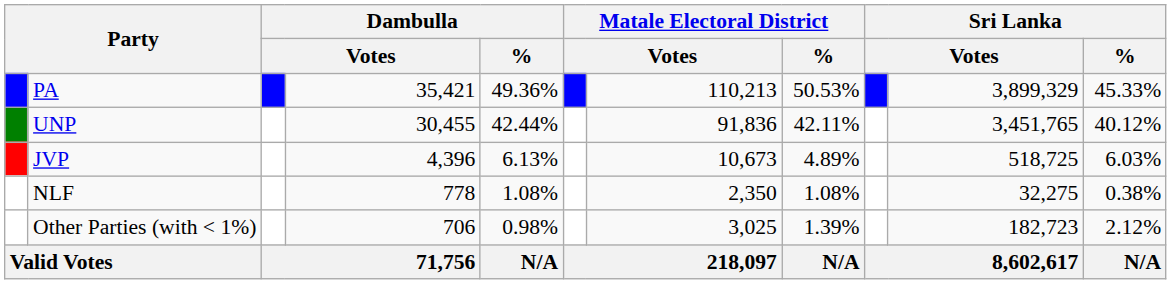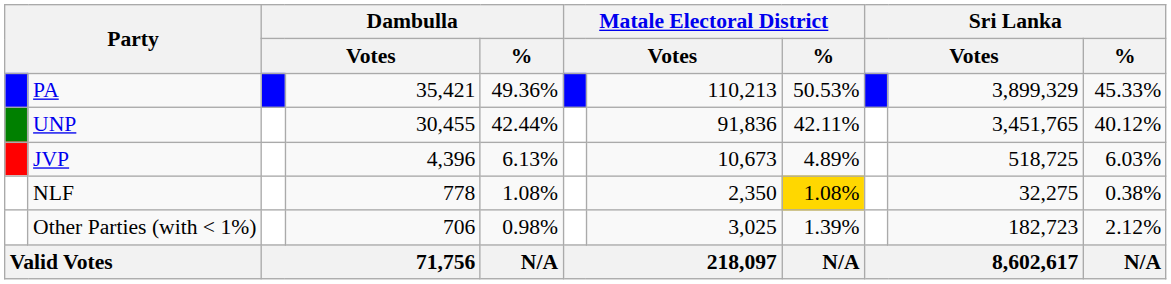NLF | Matale Electoral District / %: no background -> gold background
